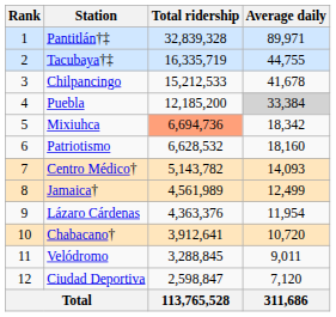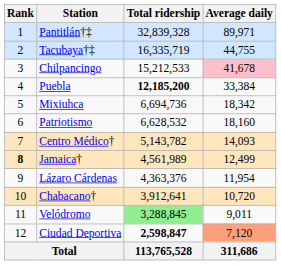Chilpancingo | Average daily: no background -> pink background
Puebla | Total ridership: normal -> bold
Puebla | Average daily: lightgrey background -> no background
Mixiuhca | Total ridership: lightsalmon background -> no background
Jamaica† | Rank: normal -> bold
Velódromo | Total ridership: no background -> lightgreen background
Ciudad Deportiva | Total ridership: normal -> bold
Ciudad Deportiva | Average daily: no background -> lightsalmon background
